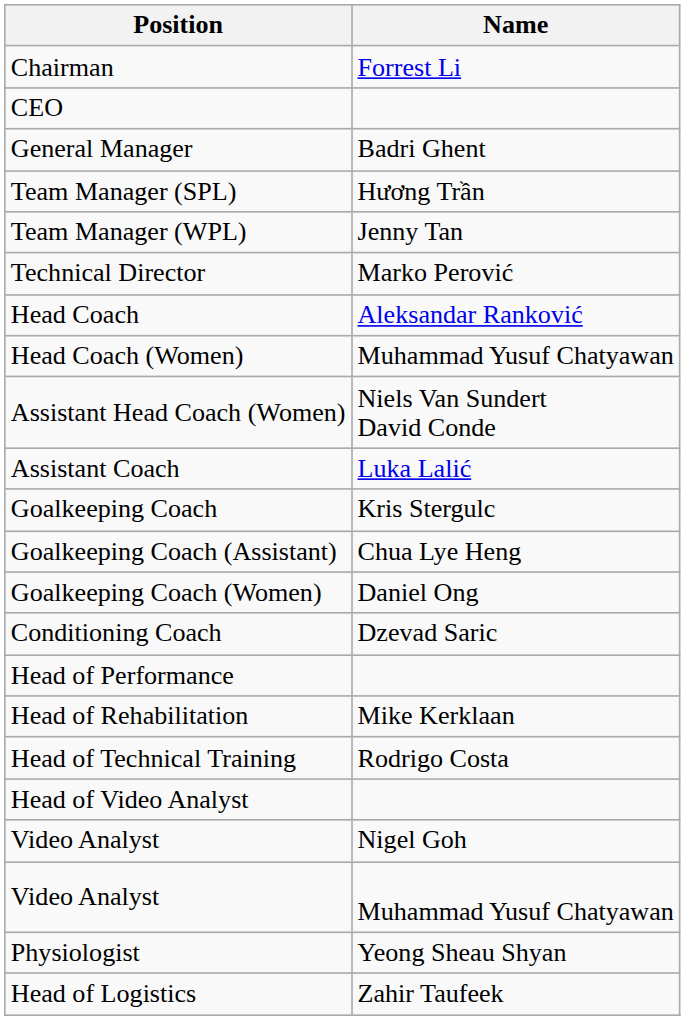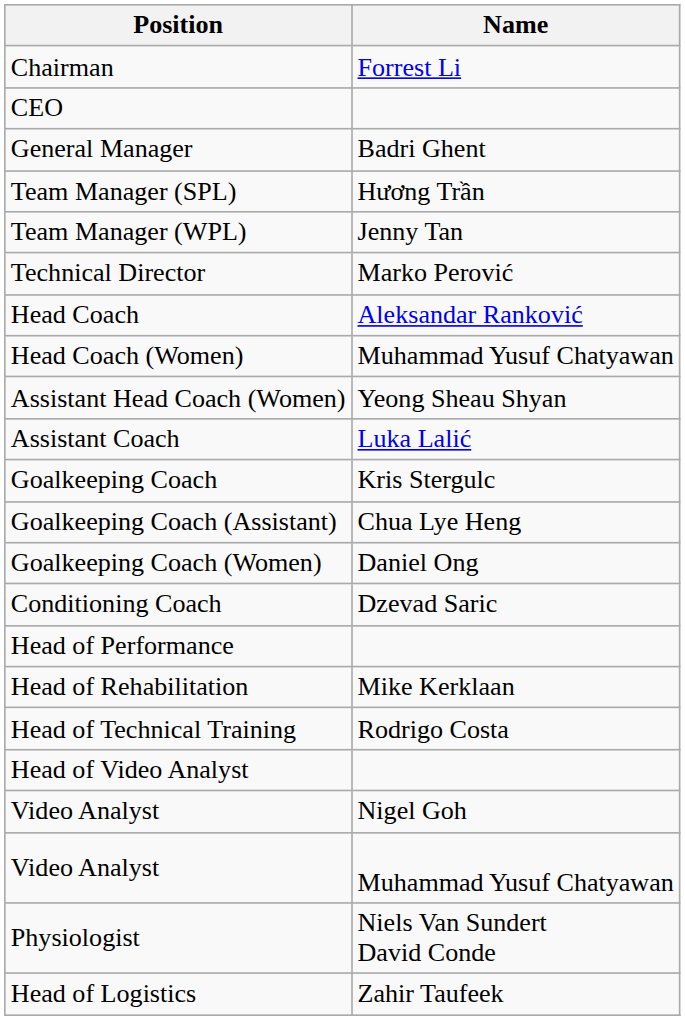row 10 | Name: Niels Van Sundert David Conde -> Yeong Sheau Shyan
row 22 | Name: Yeong Sheau Shyan -> Niels Van Sundert David Conde
